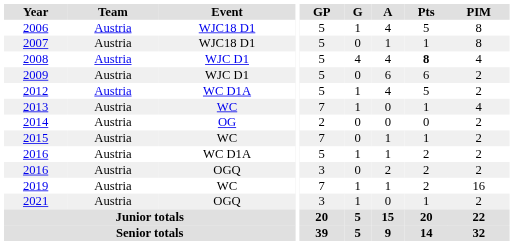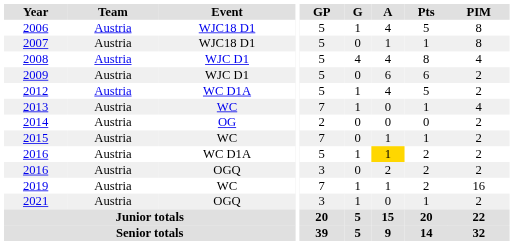2008 | Pts: bold -> normal
2016 / WC D1A | A: no background -> gold background
